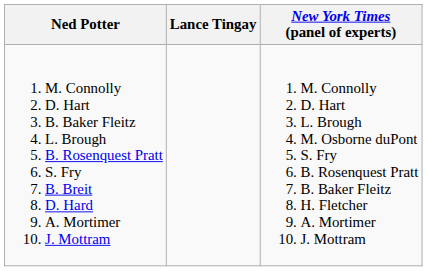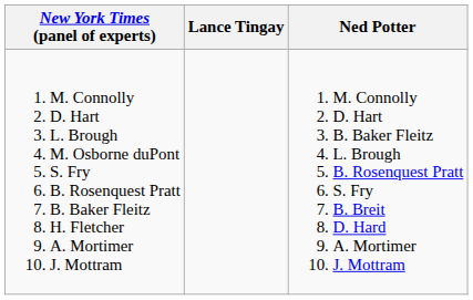columns swapped: Ned Potter <-> New York Times (panel of experts)
